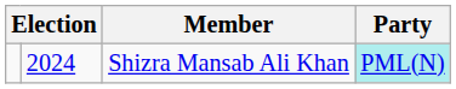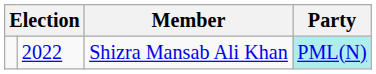Shizra Mansab Ali Khan | column 2: 2024 -> 2022
